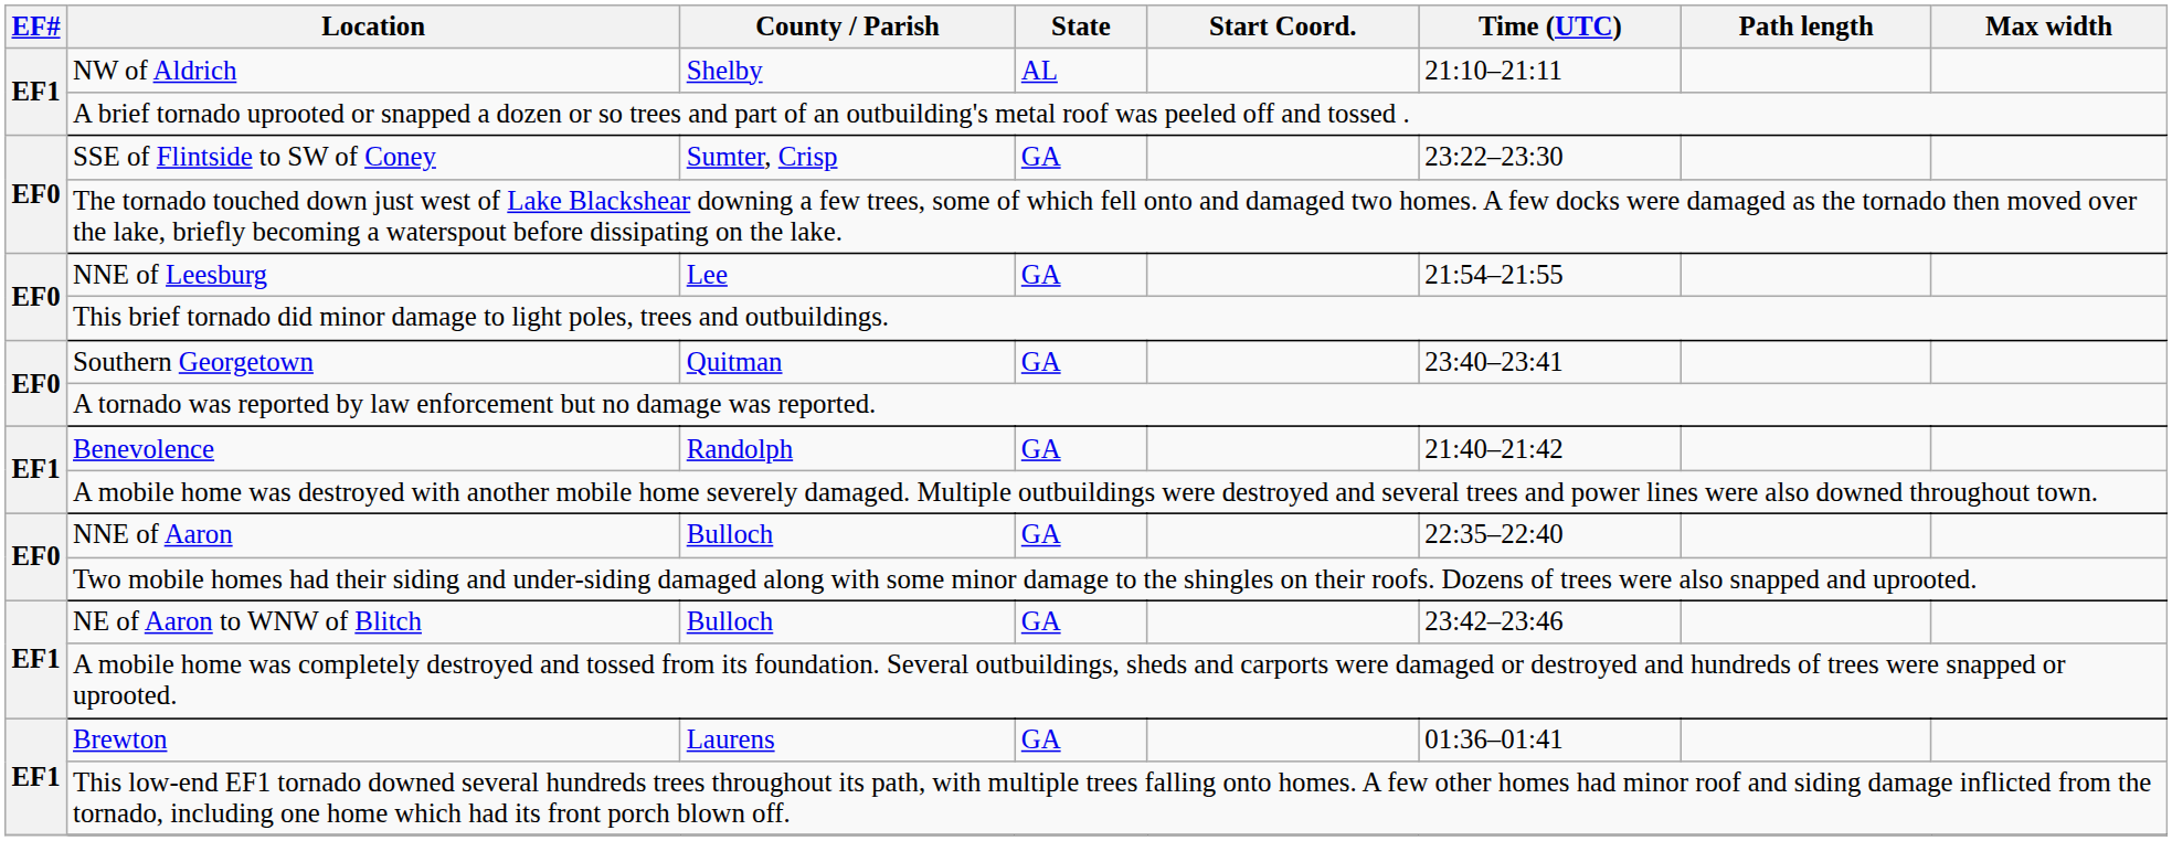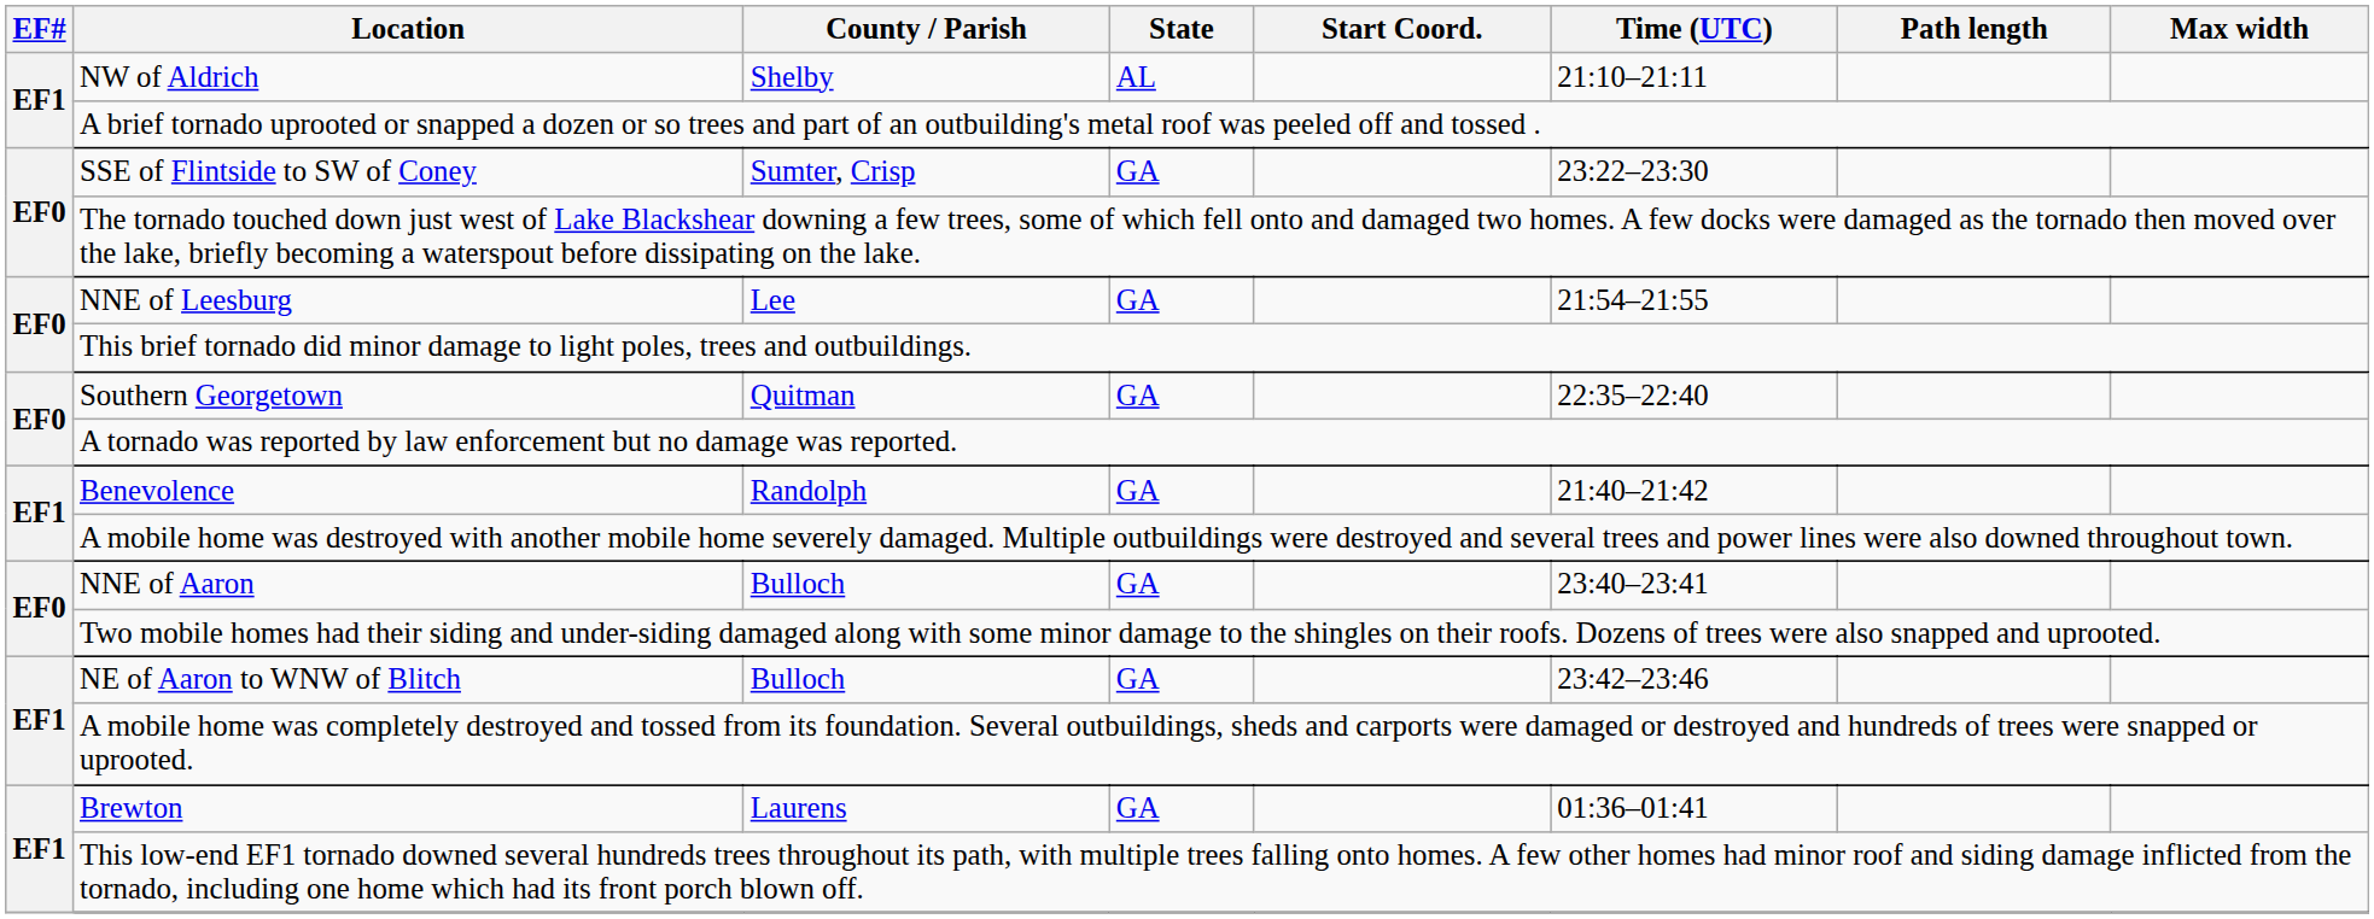Southern Georgetown | Time (UTC): 23:40–23:41 -> 22:35–22:40
NNE of Aaron | Time (UTC): 22:35–22:40 -> 23:40–23:41
